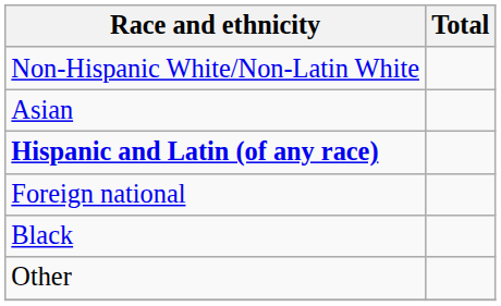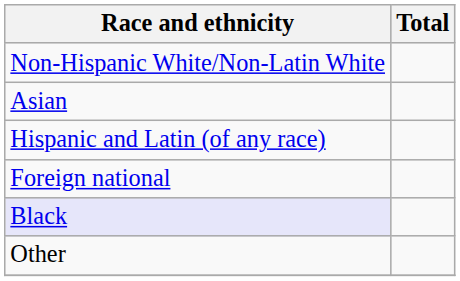Hispanic and Latin (of any race) | Race and ethnicity: bold -> normal
Black | Race and ethnicity: no background -> lavender background
